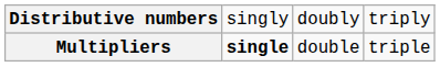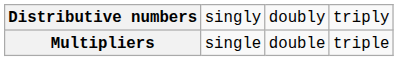Multipliers | column 2: bold -> normal
